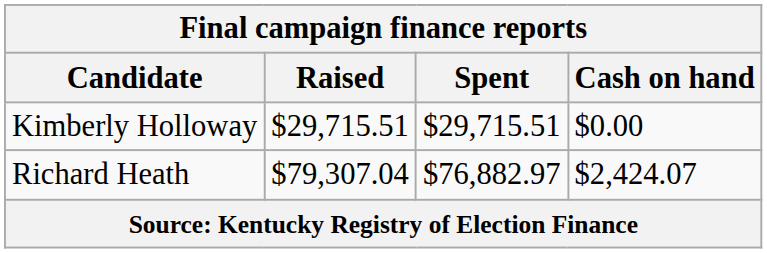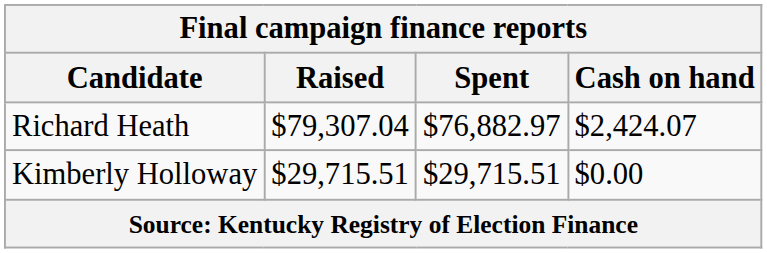rows swapped: Richard Heath <-> Kimberly Holloway
